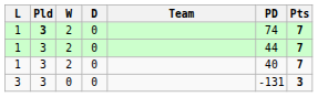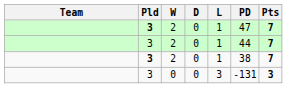columns swapped: Team <-> L
row 2 | PD: 74 -> 47
row 4 | Pld: normal -> bold
row 4 | PD: 40 -> 38
